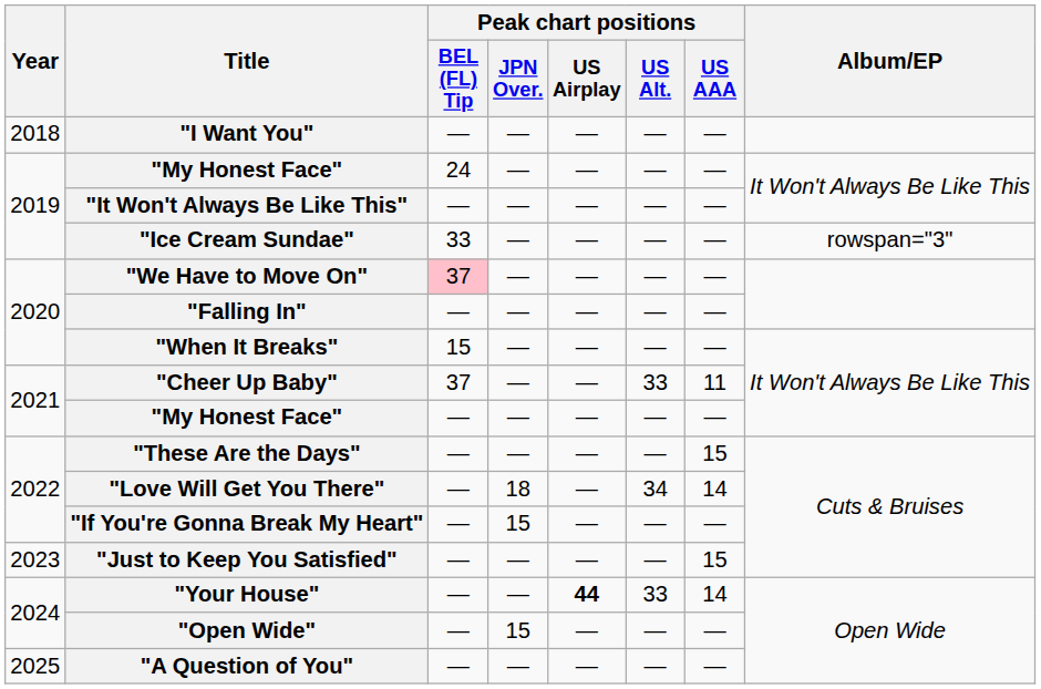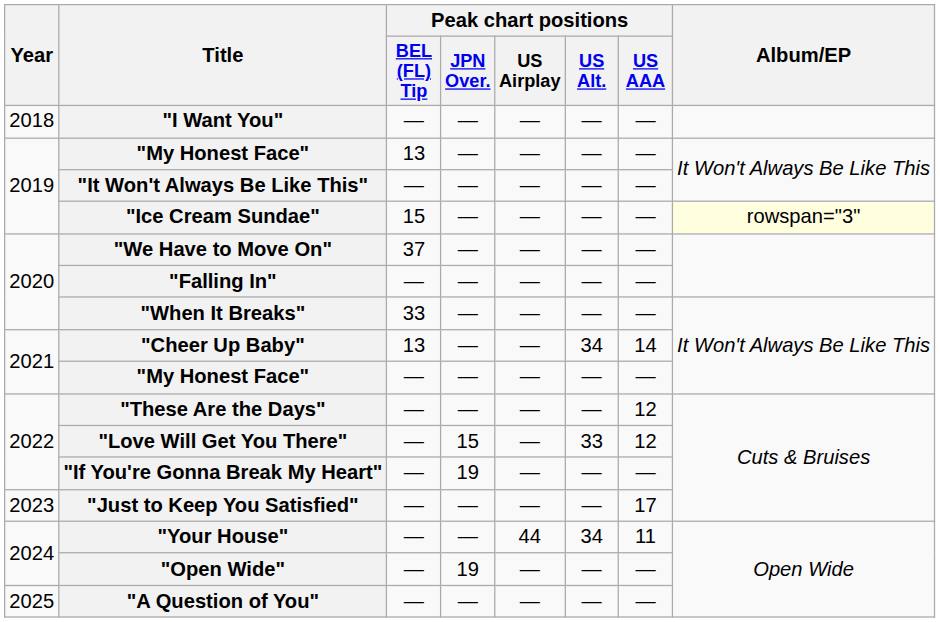2019 / "My Honest Face" | Peak chart positions / BEL (FL) Tip: 24 -> 13
"Ice Cream Sundae" | Peak chart positions / BEL (FL) Tip: 33 -> 15
"Ice Cream Sundae" | Album/EP: no background -> lightyellow background
"We Have to Move On" | Peak chart positions / BEL (FL) Tip: pink background -> no background
"When It Breaks" | Peak chart positions / BEL (FL) Tip: 15 -> 33
"Cheer Up Baby" | Peak chart positions / BEL (FL) Tip: 37 -> 13
"Cheer Up Baby" | Peak chart positions / US Alt.: 33 -> 34
"Cheer Up Baby" | Peak chart positions / US AAA: 11 -> 14
"These Are the Days" | Peak chart positions / US AAA: 15 -> 12
"Love Will Get You There" | Peak chart positions / JPN Over.: 18 -> 15
"Love Will Get You There" | Peak chart positions / US Alt.: 34 -> 33
"Love Will Get You There" | Peak chart positions / US AAA: 14 -> 12
"If You're Gonna Break My Heart" | Peak chart positions / JPN Over.: 15 -> 19
"Just to Keep You Satisfied" | Peak chart positions / US AAA: 15 -> 17
"Your House" | Peak chart positions / US Airplay: bold -> normal
"Your House" | Peak chart positions / US Alt.: 33 -> 34
"Your House" | Peak chart positions / US AAA: 14 -> 11
"Open Wide" | Peak chart positions / JPN Over.: 15 -> 19
